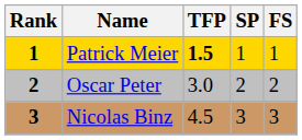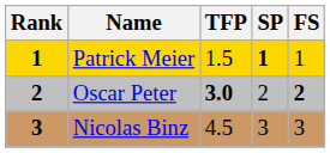Patrick Meier | TFP: bold -> normal
Patrick Meier | SP: normal -> bold
Oscar Peter | TFP: normal -> bold
Oscar Peter | FS: normal -> bold
